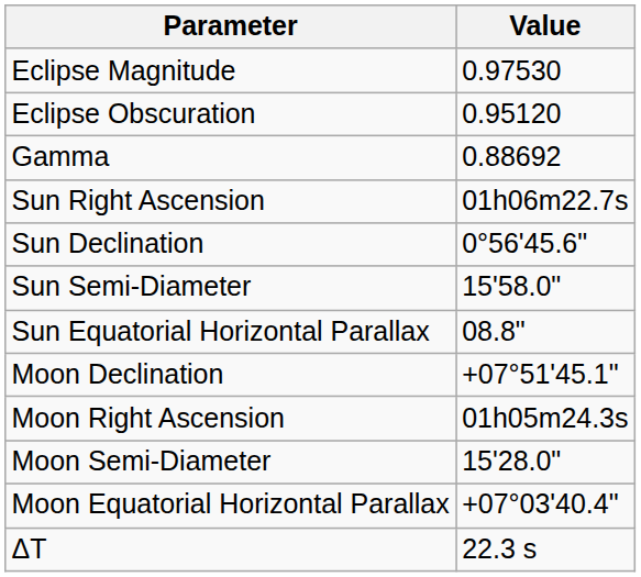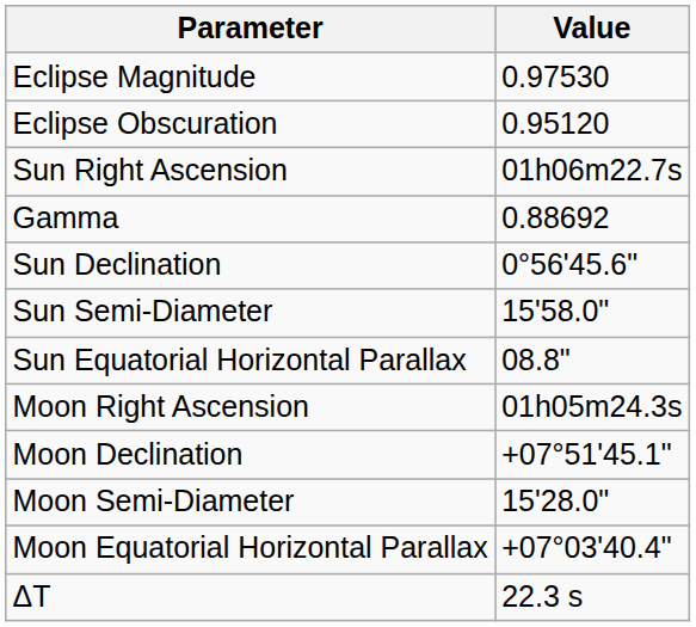rows swapped: Gamma <-> Sun Right Ascension
rows swapped: Moon Right Ascension <-> Moon Declination
